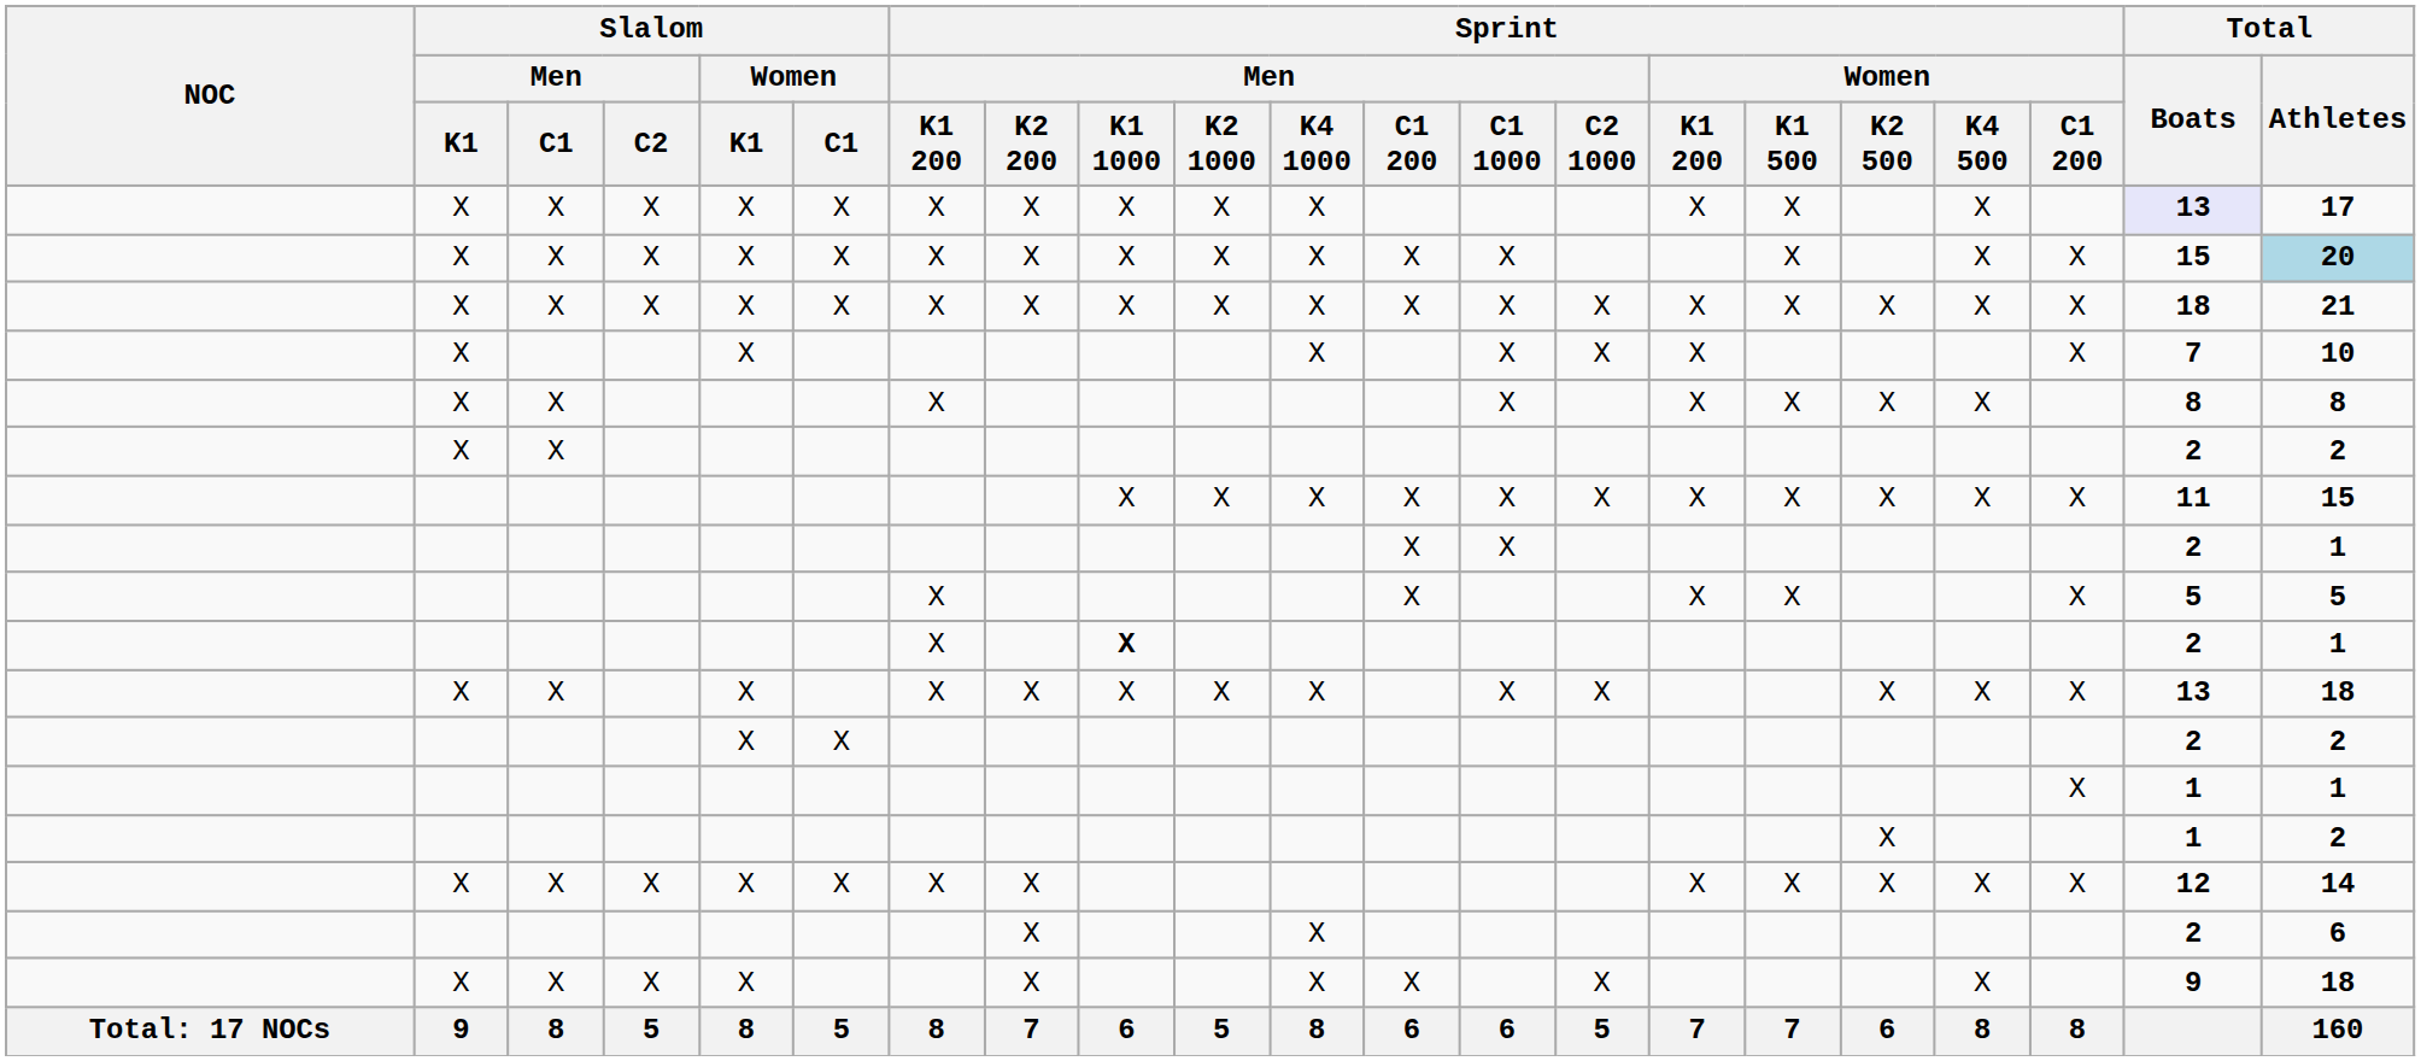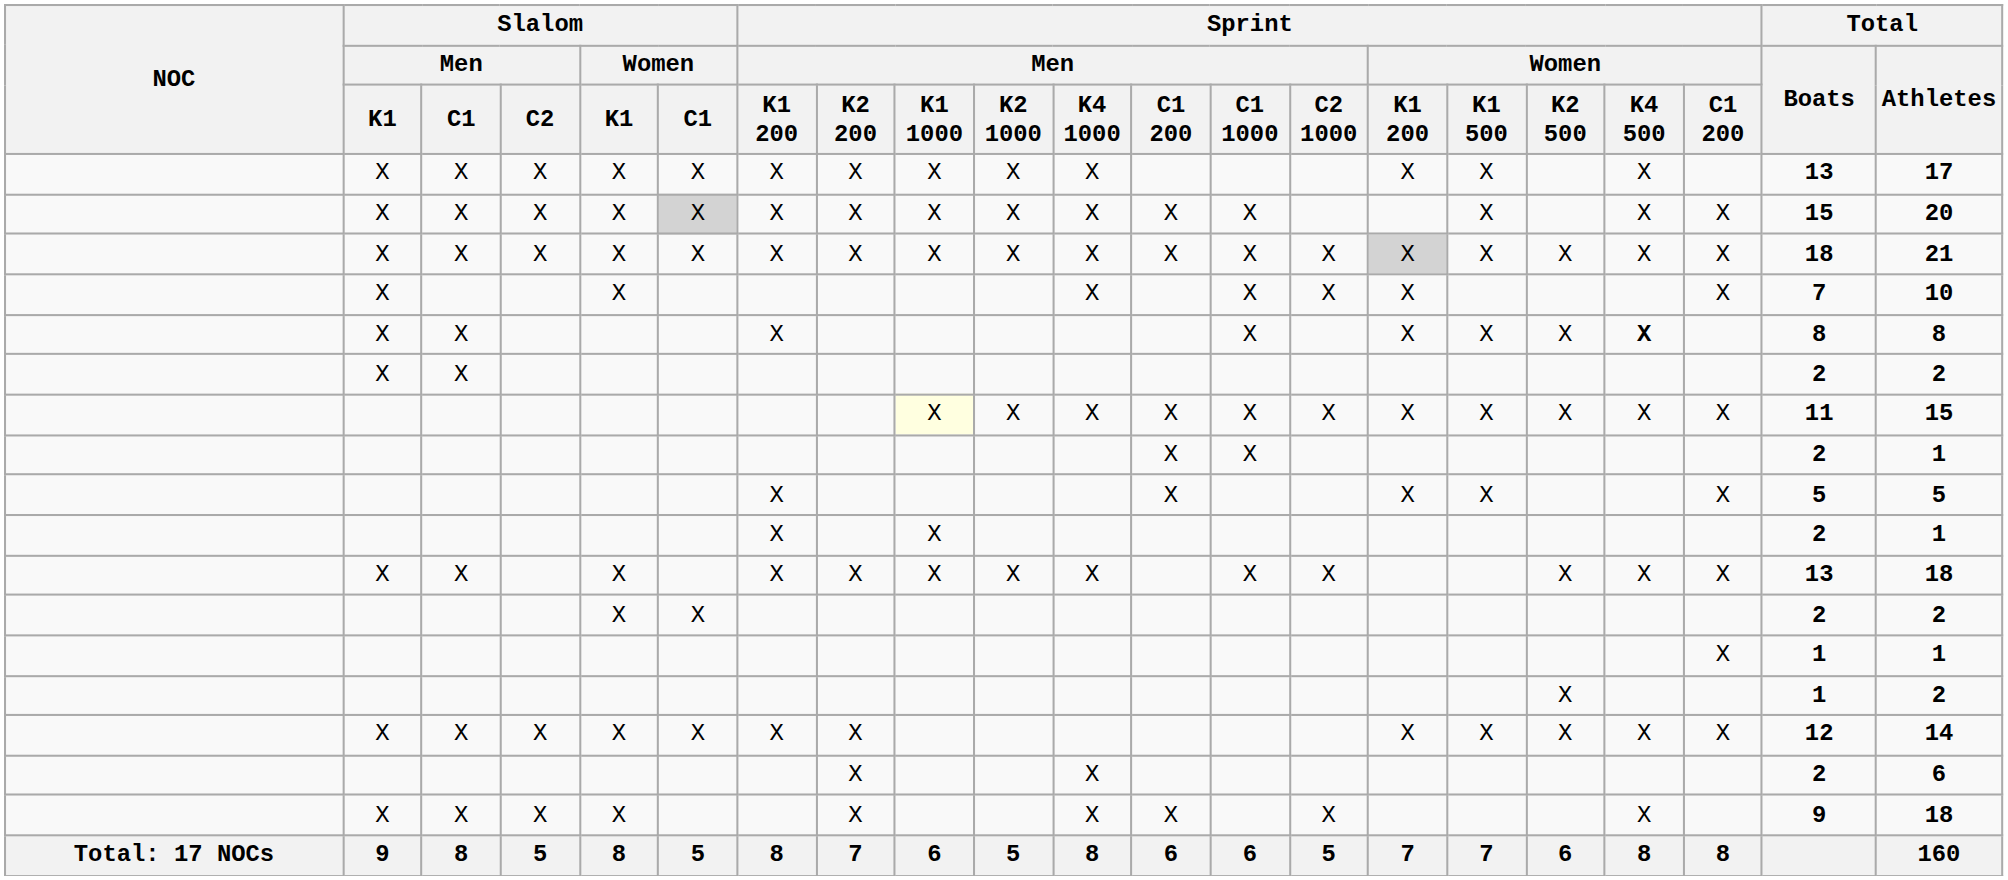row 4 | Total / Boats: lavender background -> no background
row 5 | Slalom / Women / C1: no background -> lightgrey background
row 5 | Total / Athletes: lightblue background -> no background
row 6 | Sprint / Women / K1 200: no background -> lightgrey background
row 8 | Sprint / Women / K4 500: normal -> bold
row 10 | Sprint / Men / K1 1000: no background -> lightyellow background
row 13 | Sprint / Men / K1 1000: bold -> normal
